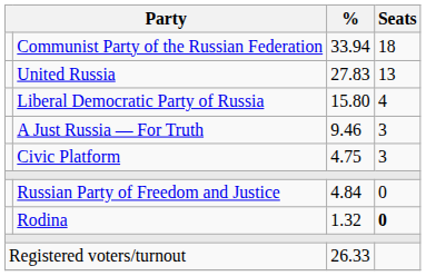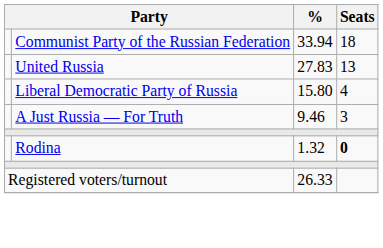- row: Civic Platform | 4.75 | 3
- row: Russian Party of Freedom and Justice | 4.84 | 0
